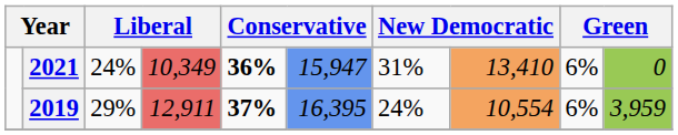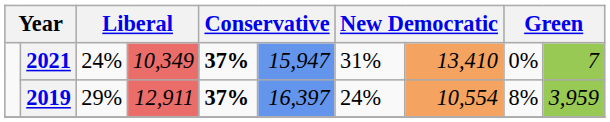2021 | column 5: 36% -> 37%
2021 | column 9: 6% -> 0%
2021 | column 10: 0 -> 7
2019 | column 6: 16,395 -> 16,397
2019 | column 9: 6% -> 8%
